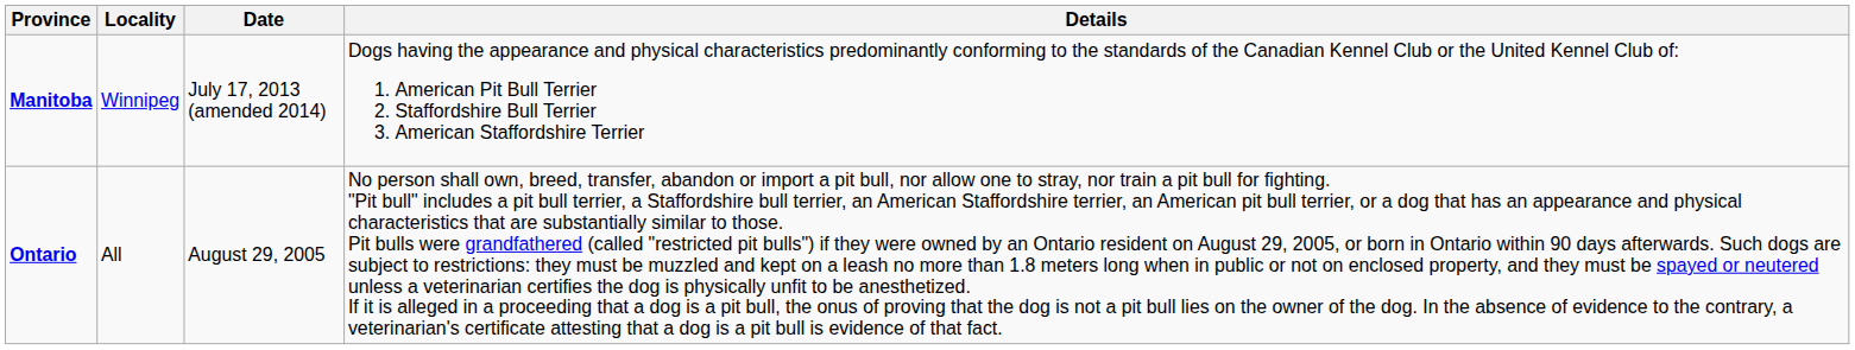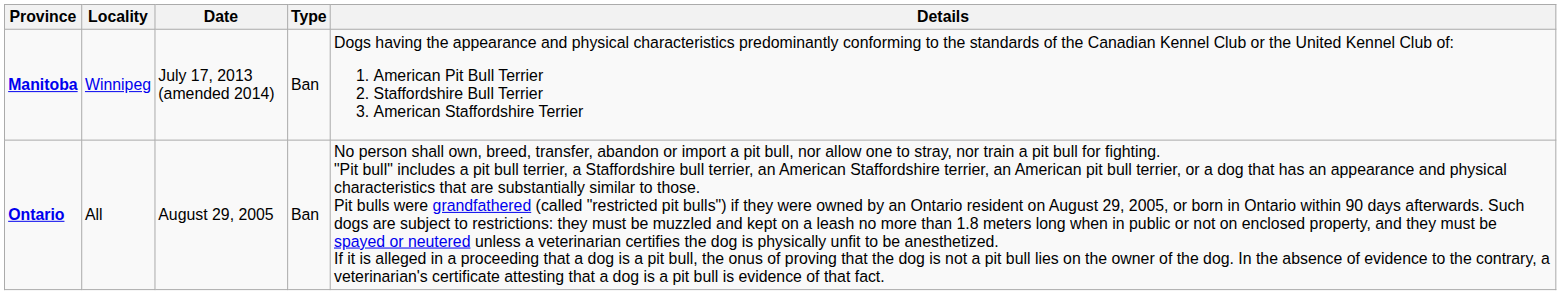+ column: Type | Ban | Ban
